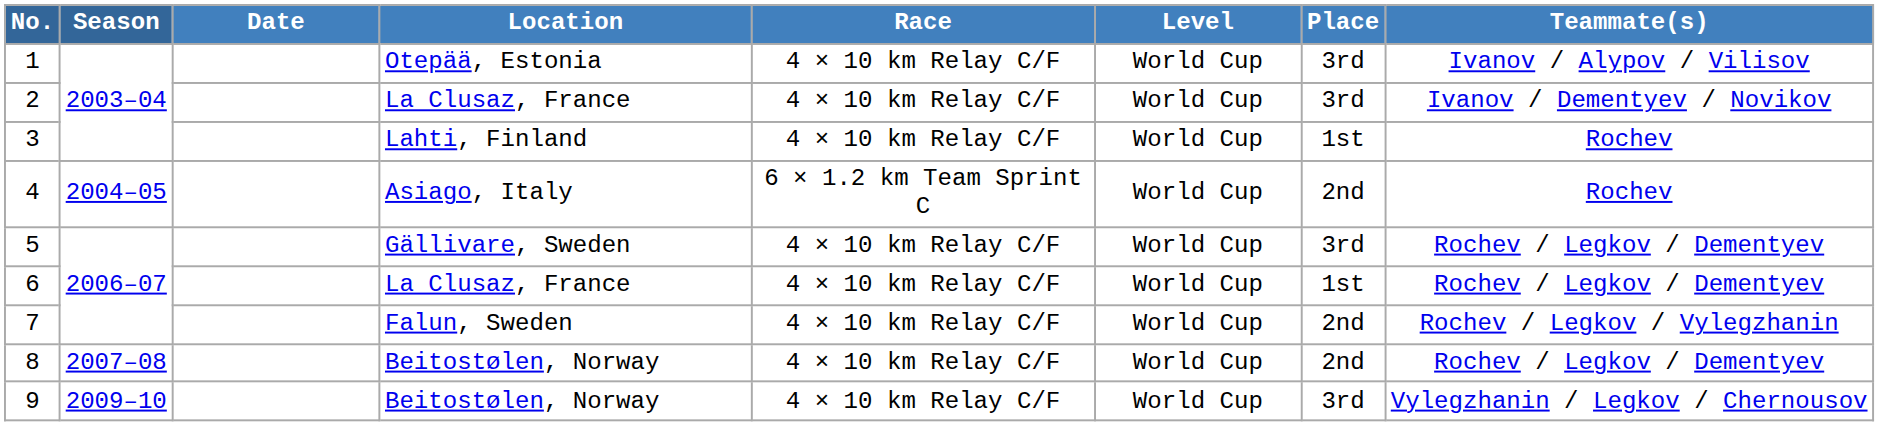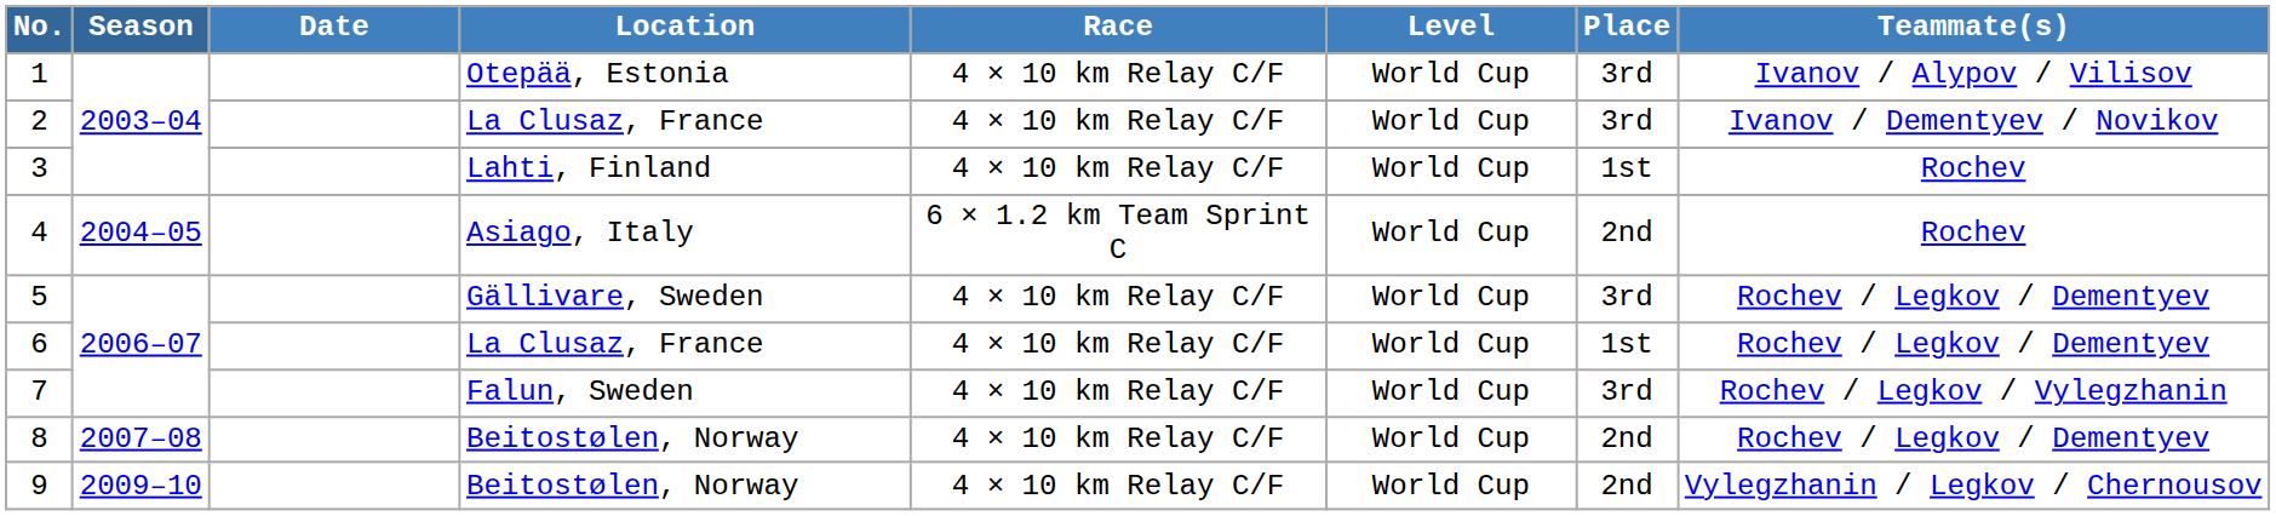7 | Place: 2nd -> 3rd
9 | Place: 3rd -> 2nd
